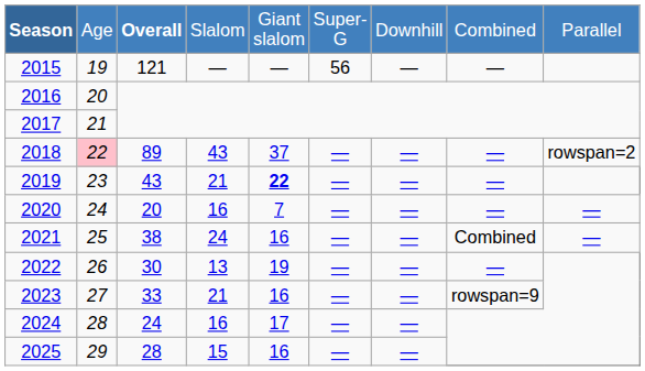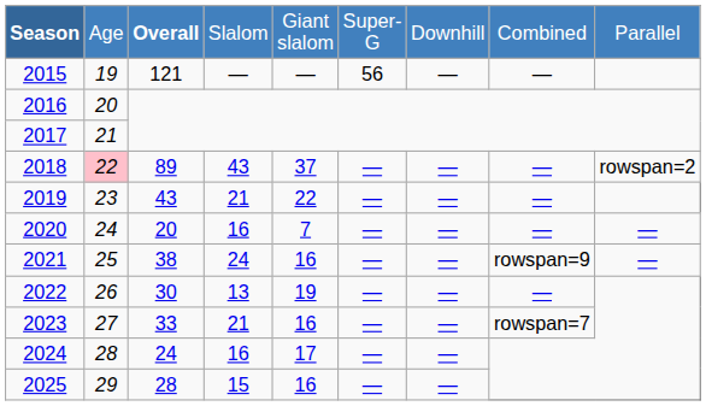2019 | column 5: bold -> normal
2021 | column 8: Combined -> rowspan=9
2023 | column 8: rowspan=9 -> rowspan=7
